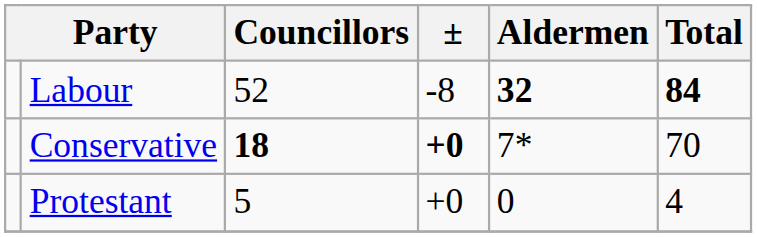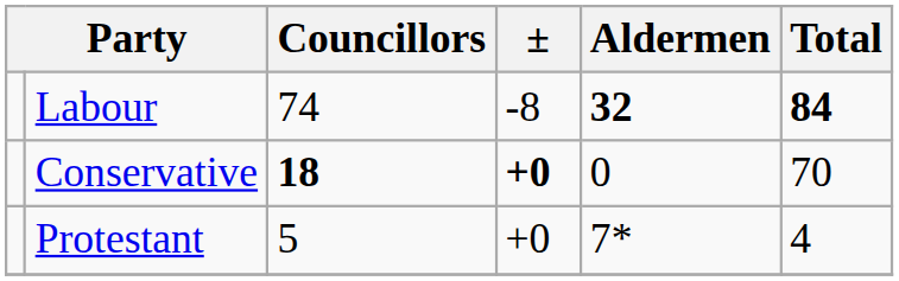Labour | Councillors: 52 -> 74
Conservative | Aldermen: 7* -> 0
Protestant | Aldermen: 0 -> 7*
